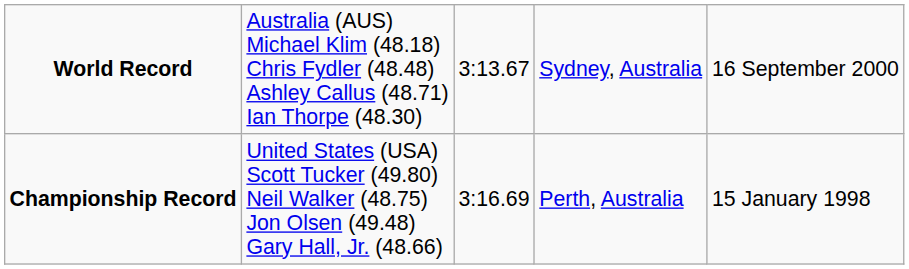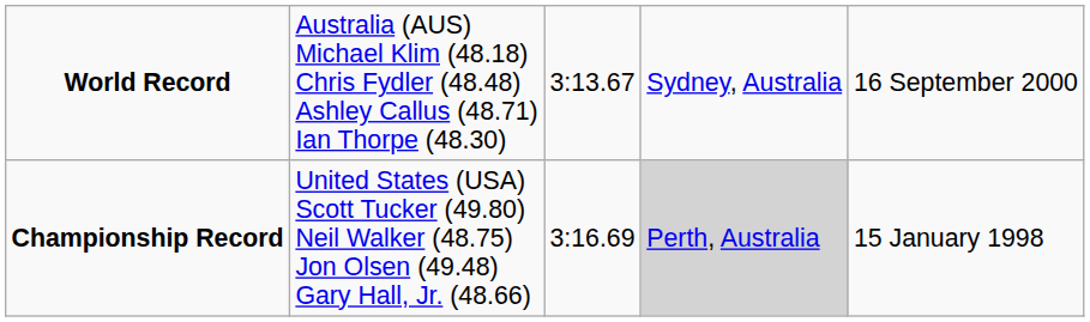Championship Record | column 4: no background -> lightgrey background
